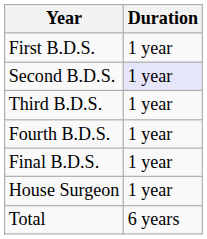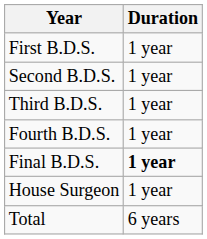Second B.D.S. | Duration: lavender background -> no background
Final B.D.S. | Duration: normal -> bold
